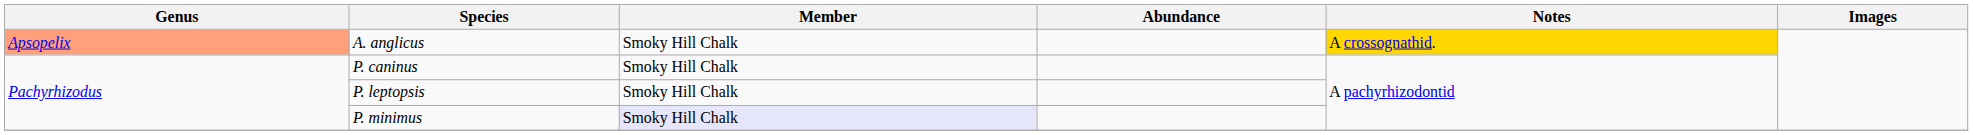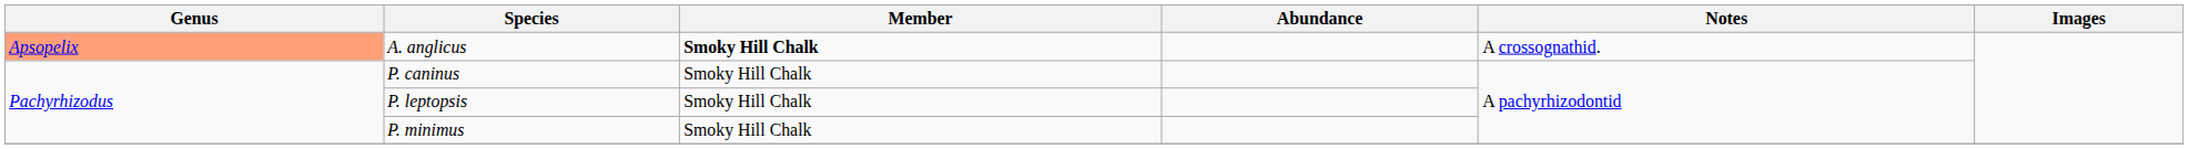A. anglicus | Member: normal -> bold
A. anglicus | Notes: gold background -> no background
P. minimus | Member: lavender background -> no background
